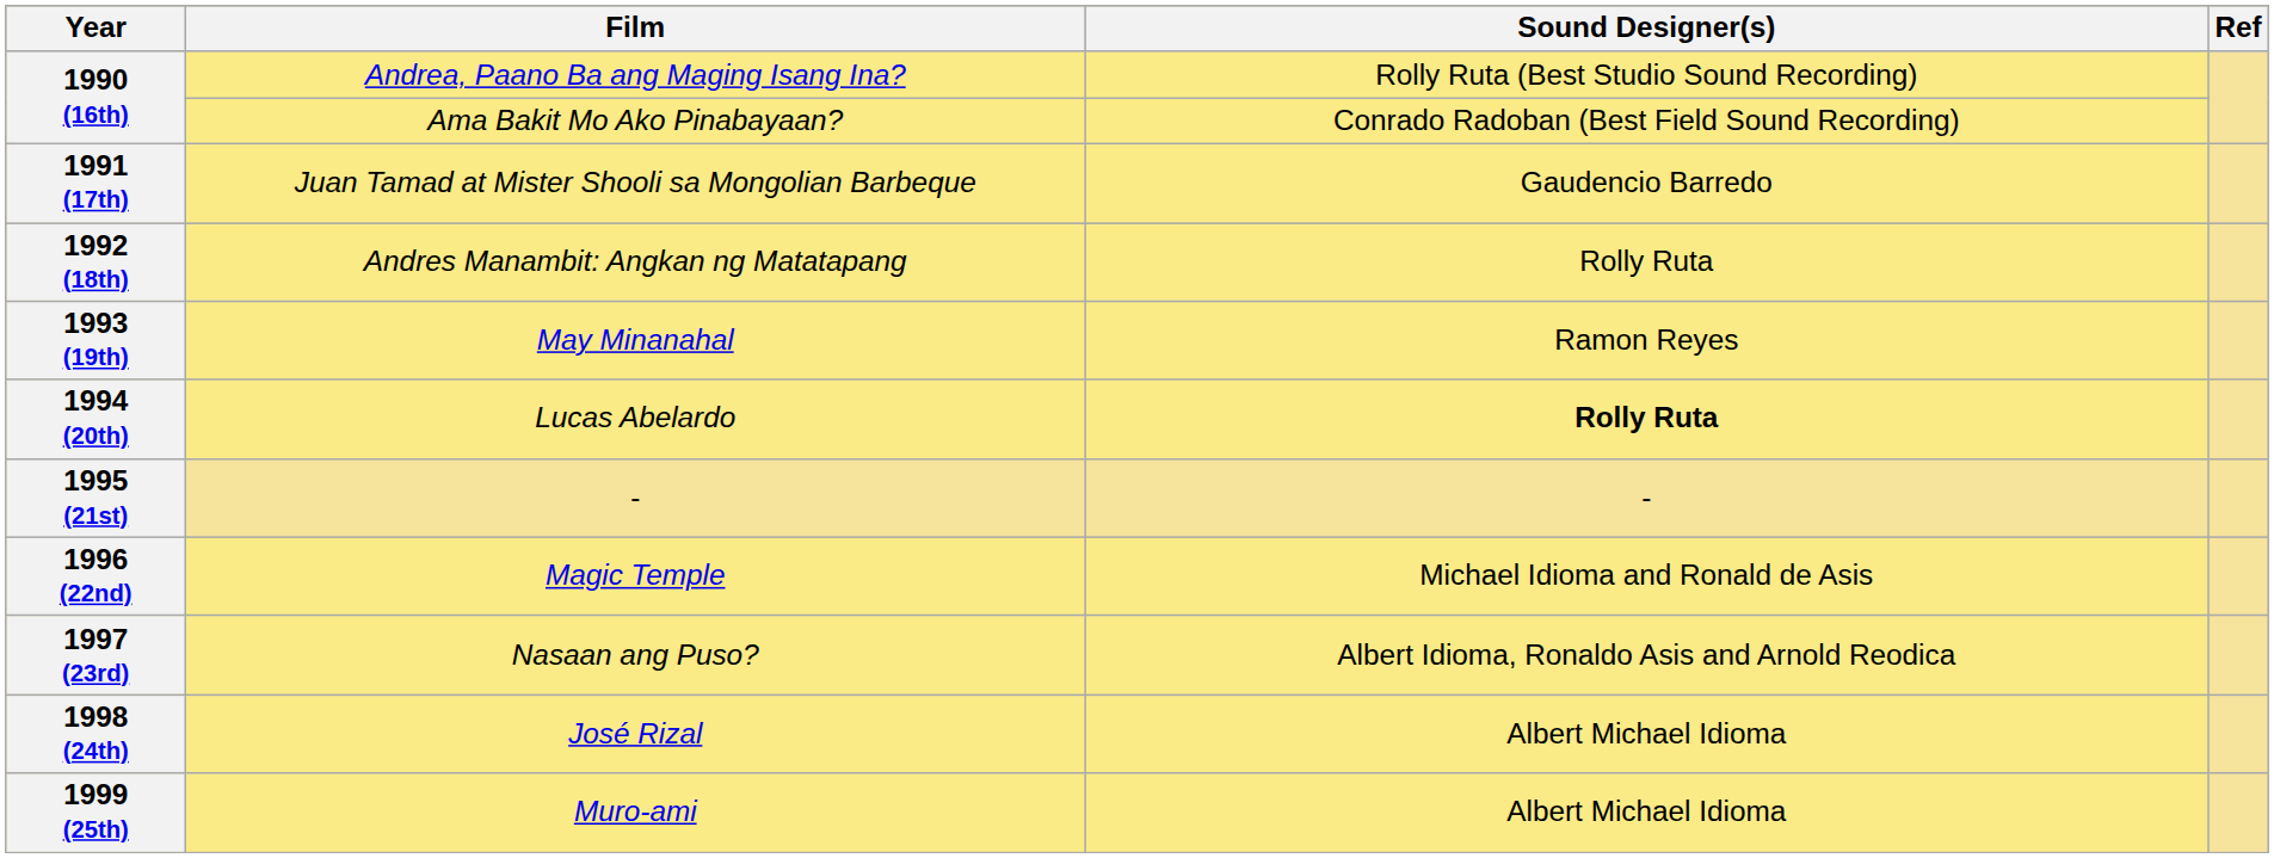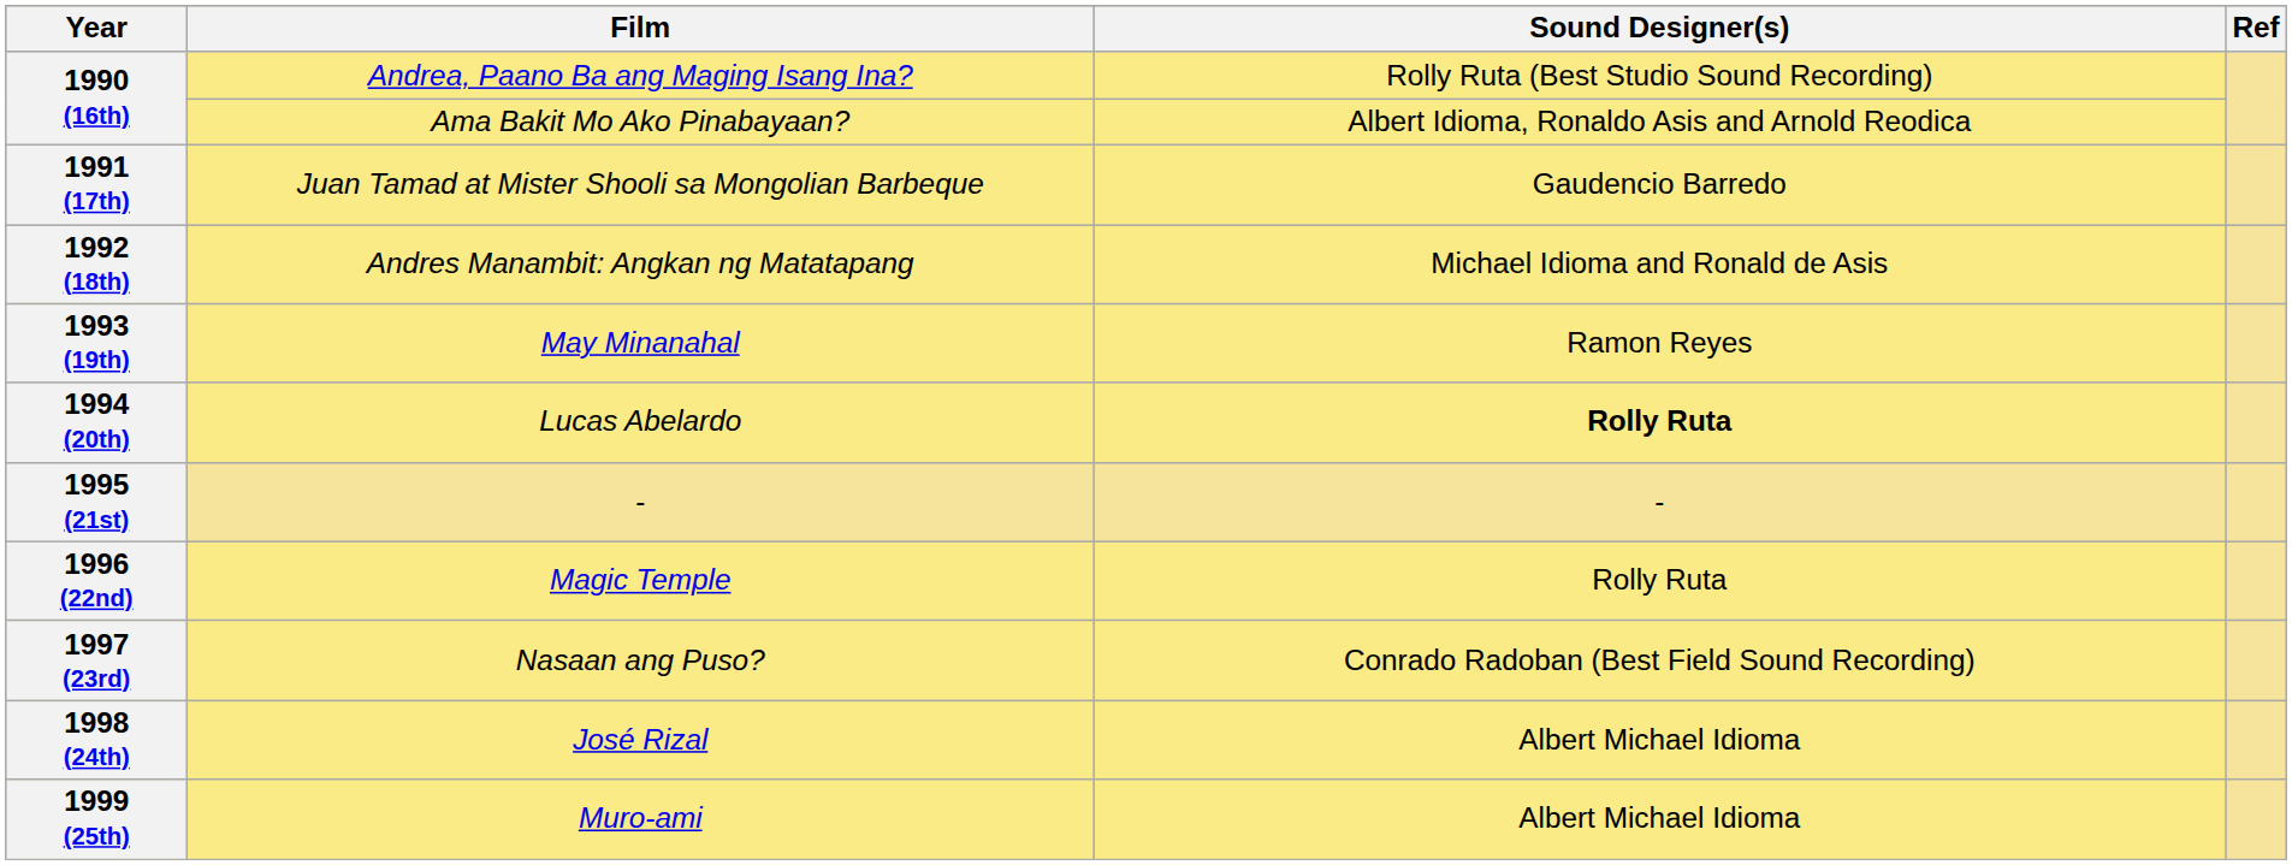1990 (16th) / Ama Bakit Mo Ako Pinabayaan? | Sound Designer(s): Conrado Radoban (Best Field Sound Recording) -> Albert Idioma, Ronaldo Asis and Arnold Reodica
1992 (18th) | Sound Designer(s): Rolly Ruta -> Michael Idioma and Ronald de Asis
1996 (22nd) | Sound Designer(s): Michael Idioma and Ronald de Asis -> Rolly Ruta
1997 (23rd) | Sound Designer(s): Albert Idioma, Ronaldo Asis and Arnold Reodica -> Conrado Radoban (Best Field Sound Recording)
